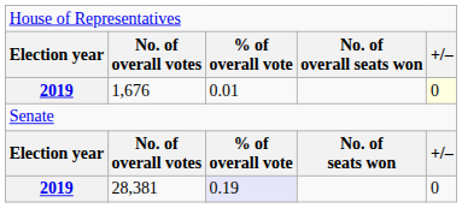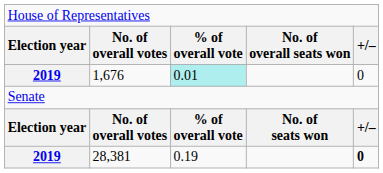1,676 | column 3: no background -> paleturquoise background
1,676 | column 5: lightyellow background -> no background
28,381 | column 3: lavender background -> no background
28,381 | column 5: normal -> bold
